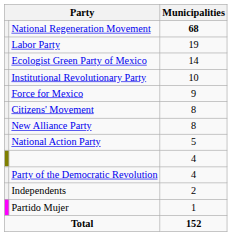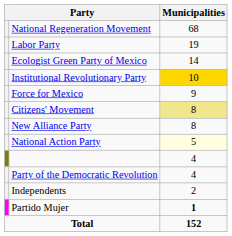National Regeneration Movement | Municipalities: bold -> normal
Institutional Revolutionary Party | Municipalities: no background -> gold background
Citizens' Movement | Municipalities: no background -> khaki background
National Action Party | Municipalities: no background -> lightyellow background
Partido Mujer | Municipalities: normal -> bold
